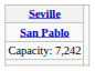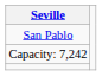San Pablo | Seville: bold -> normal
